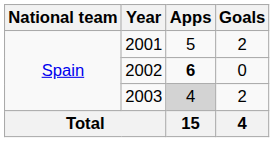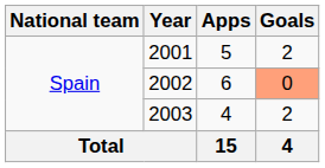2002 | Apps: bold -> normal
2002 | Goals: no background -> lightsalmon background
2003 | Apps: lightgrey background -> no background
